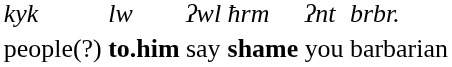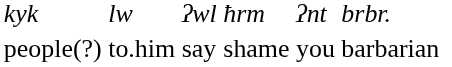people(?) | column 2: bold -> normal
people(?) | column 4: bold -> normal
